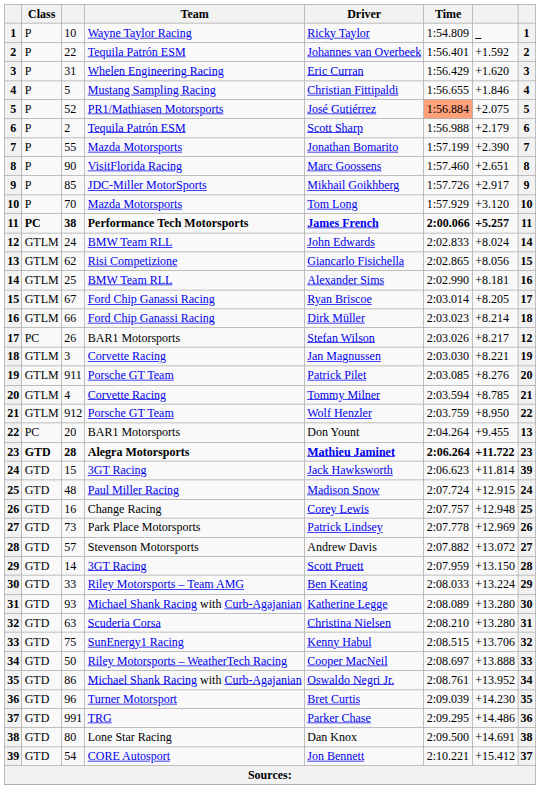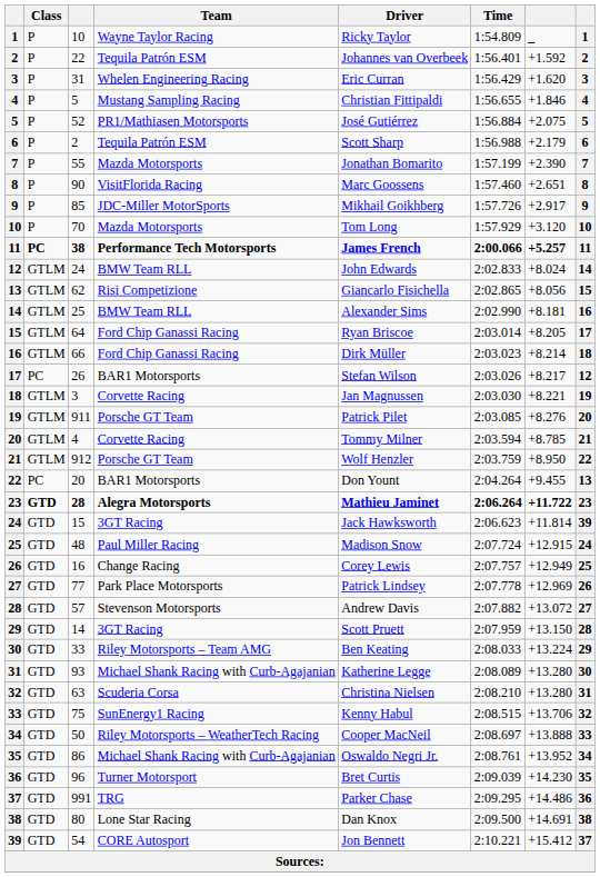row 6 | Time: lightsalmon background -> no background
row 16 | column 3: 67 -> 64
row 27 | column 7: +12.948 -> +12.949
row 28 | column 3: 73 -> 77
